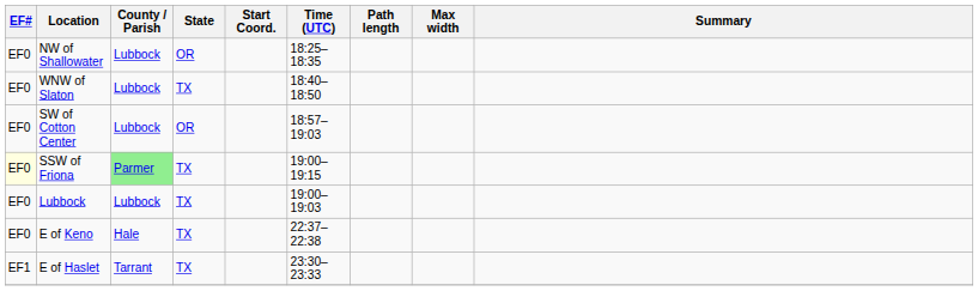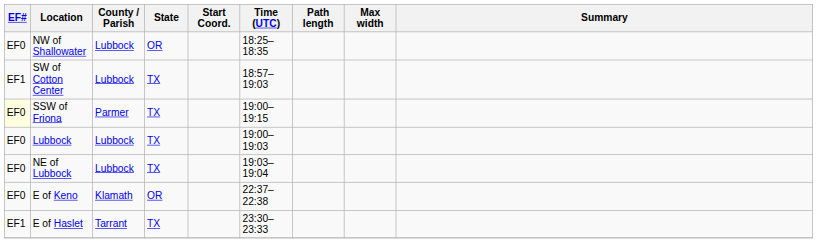- row: EF0 | WNW of Slaton | Lubbock | TX | 18:40–18:50
SW of Cotton Center | EF#: EF0 -> EF1
SW of Cotton Center | State: OR -> TX
SSW of Friona | County / Parish: lightgreen background -> no background
+ row: EF0 | NE of Lubbock | Lubbock | TX | 19:03–19:04
E of Keno | County / Parish: Hale -> Klamath
E of Keno | State: TX -> OR
